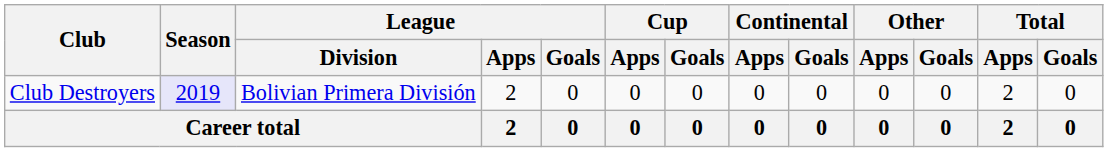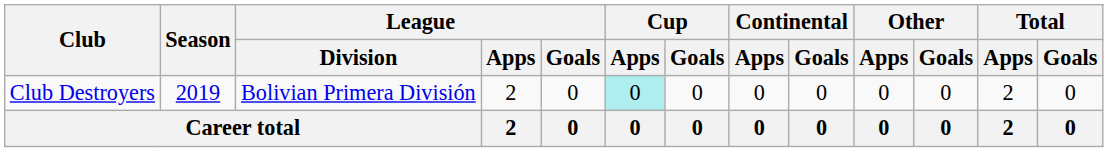Club Destroyers | Season: lavender background -> no background
Club Destroyers | Cup / Apps: no background -> paleturquoise background
